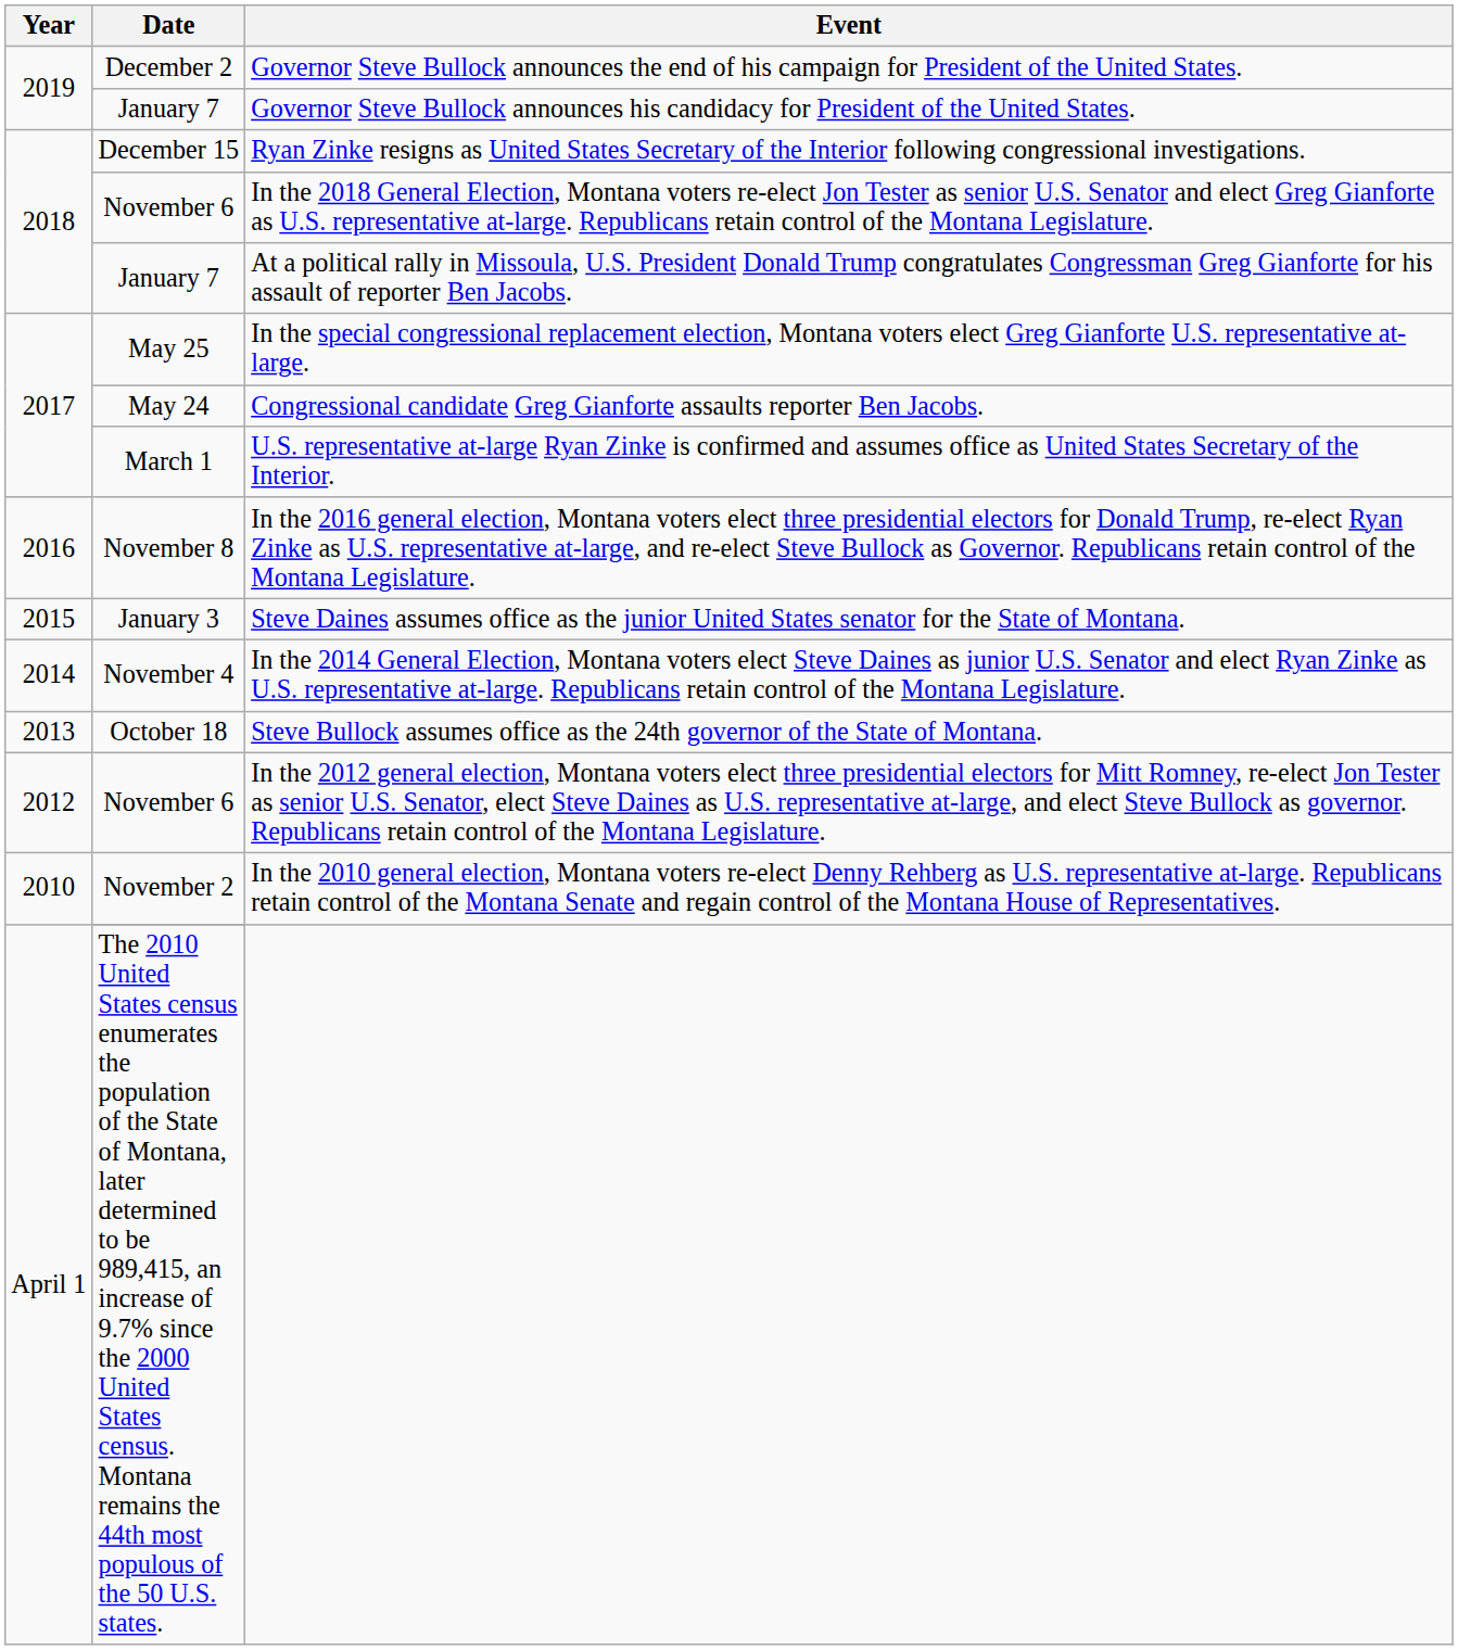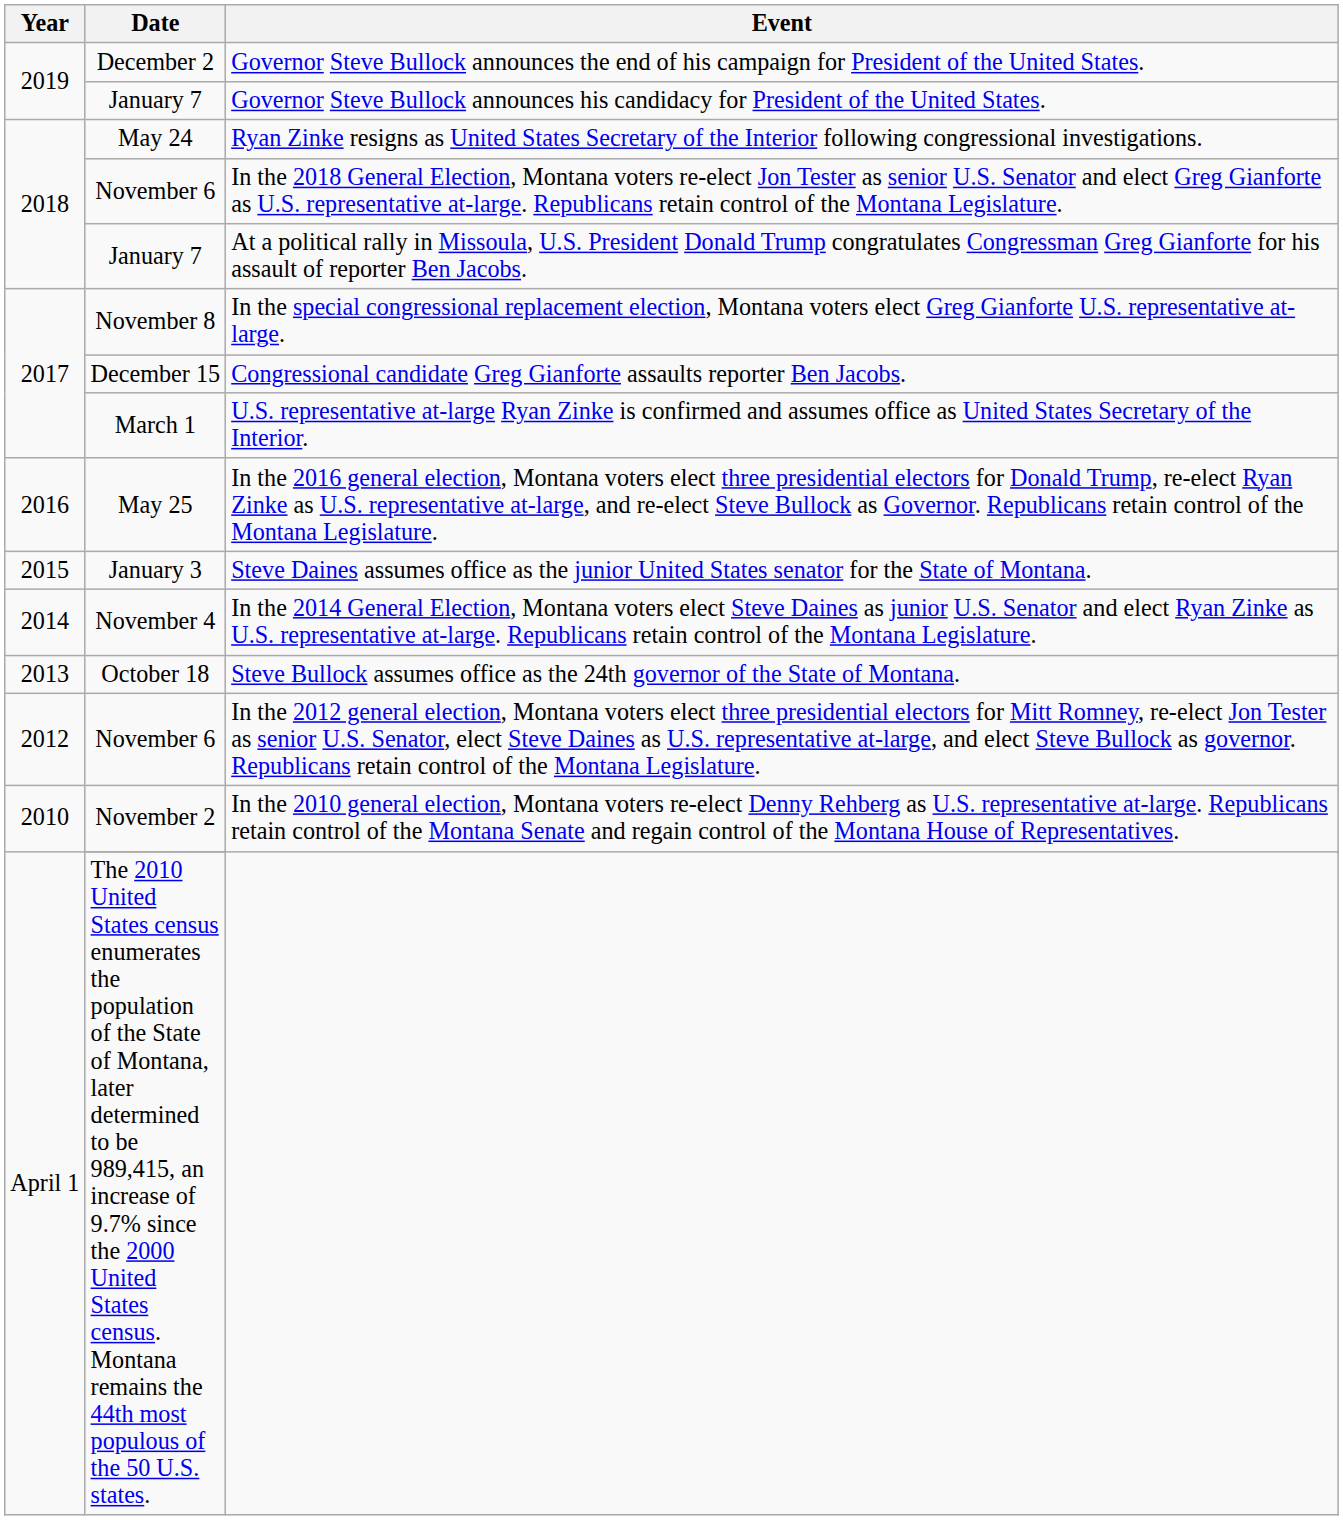row 4 | Date: December 15 -> May 24
row 7 | Date: May 25 -> November 8
row 8 | Date: May 24 -> December 15
row 10 | Date: November 8 -> May 25
